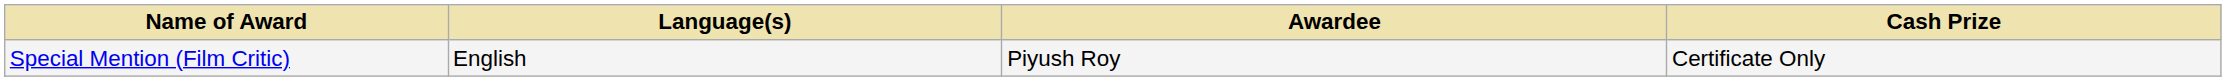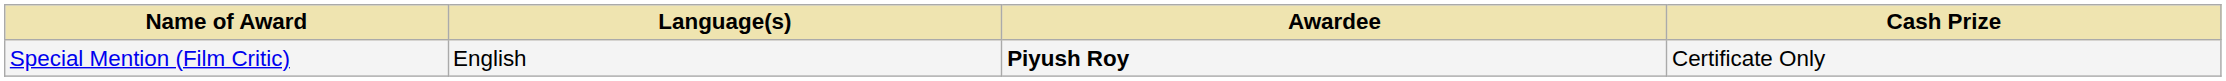Special Mention (Film Critic) | Awardee: normal -> bold
